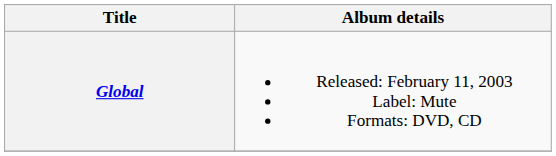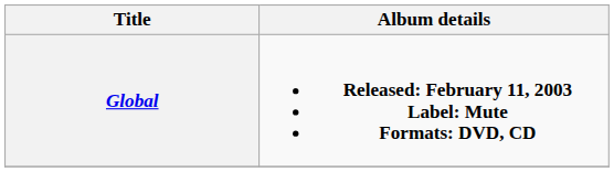Global | Album details: normal -> bold
